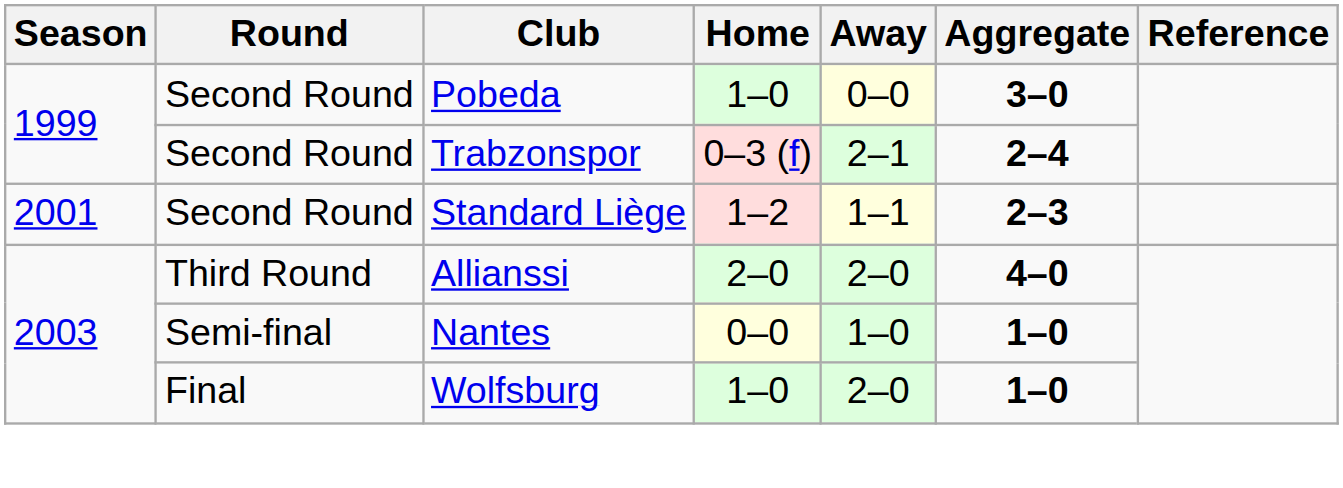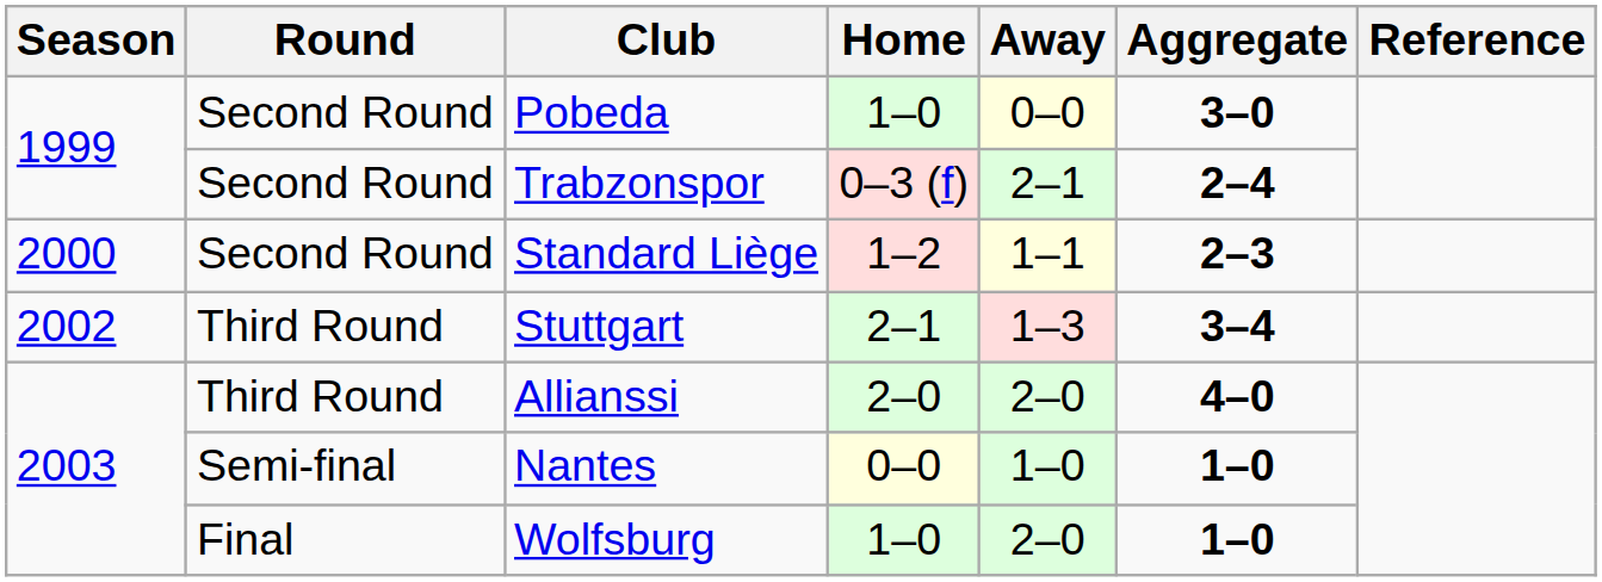Standard Liège | Season: 2001 -> 2000
+ row: 2002 | Third Round | Stuttgart | 2–1 | 1–3 | 3–4
